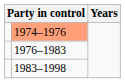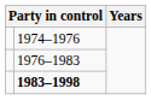1974–1976 | column 2: lightsalmon background -> no background
1983–1998 | column 2: normal -> bold
